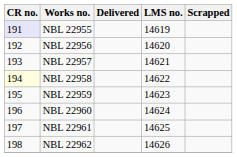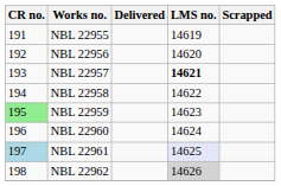NBL 22955 | CR no.: lavender background -> no background
NBL 22957 | LMS no.: normal -> bold
NBL 22958 | CR no.: lightyellow background -> no background
NBL 22959 | CR no.: no background -> lightgreen background
NBL 22961 | CR no.: no background -> lightblue background
NBL 22961 | LMS no.: no background -> lavender background
NBL 22962 | LMS no.: no background -> lightgrey background
